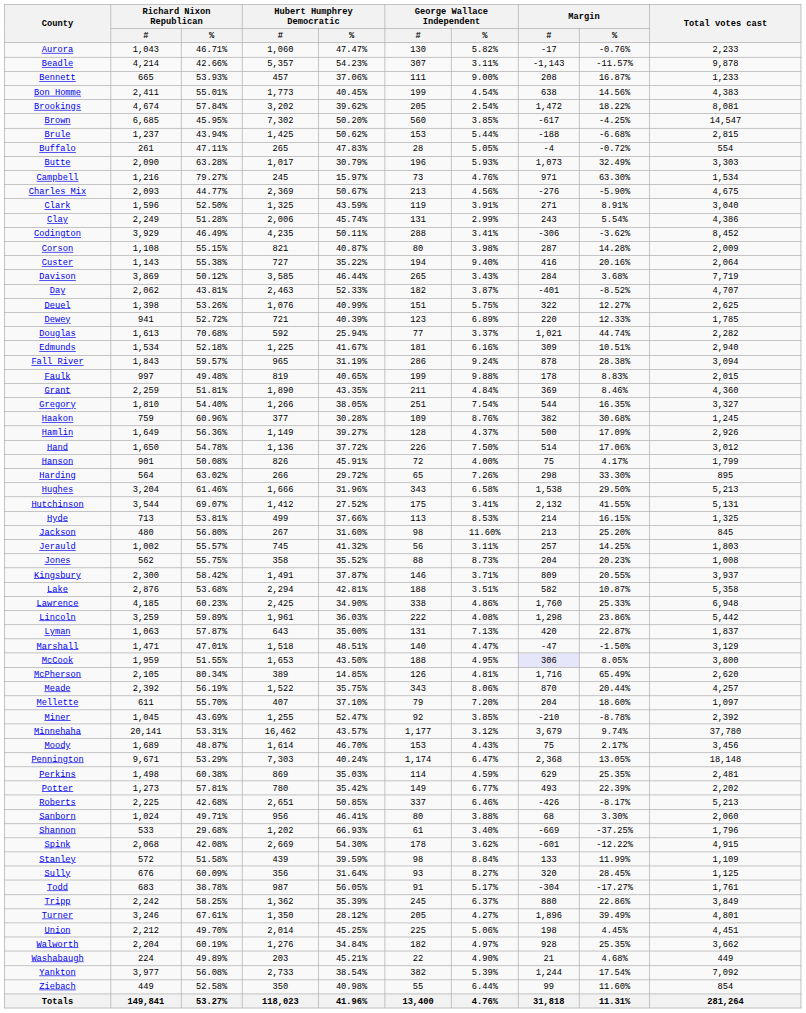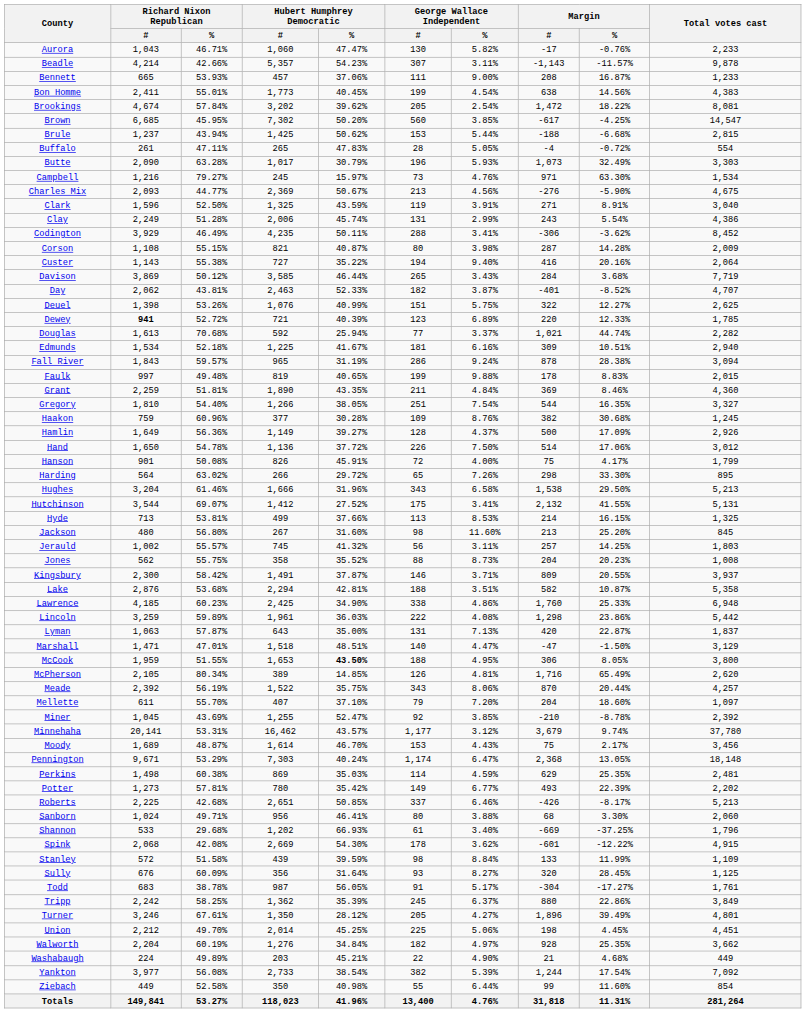Dewey | Richard Nixon Republican / #: normal -> bold
McCook | Hubert Humphrey Democratic / %: normal -> bold
McCook | Margin / #: lavender background -> no background
